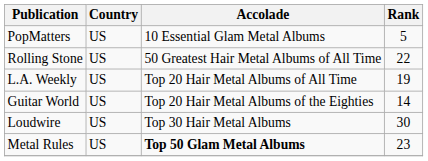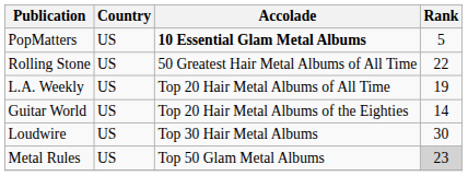PopMatters | Accolade: normal -> bold
Metal Rules | Accolade: bold -> normal
Metal Rules | Rank: no background -> lightgrey background
